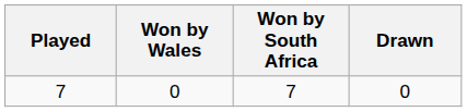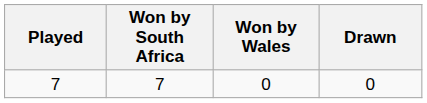columns swapped: Won by South Africa <-> Won by Wales
